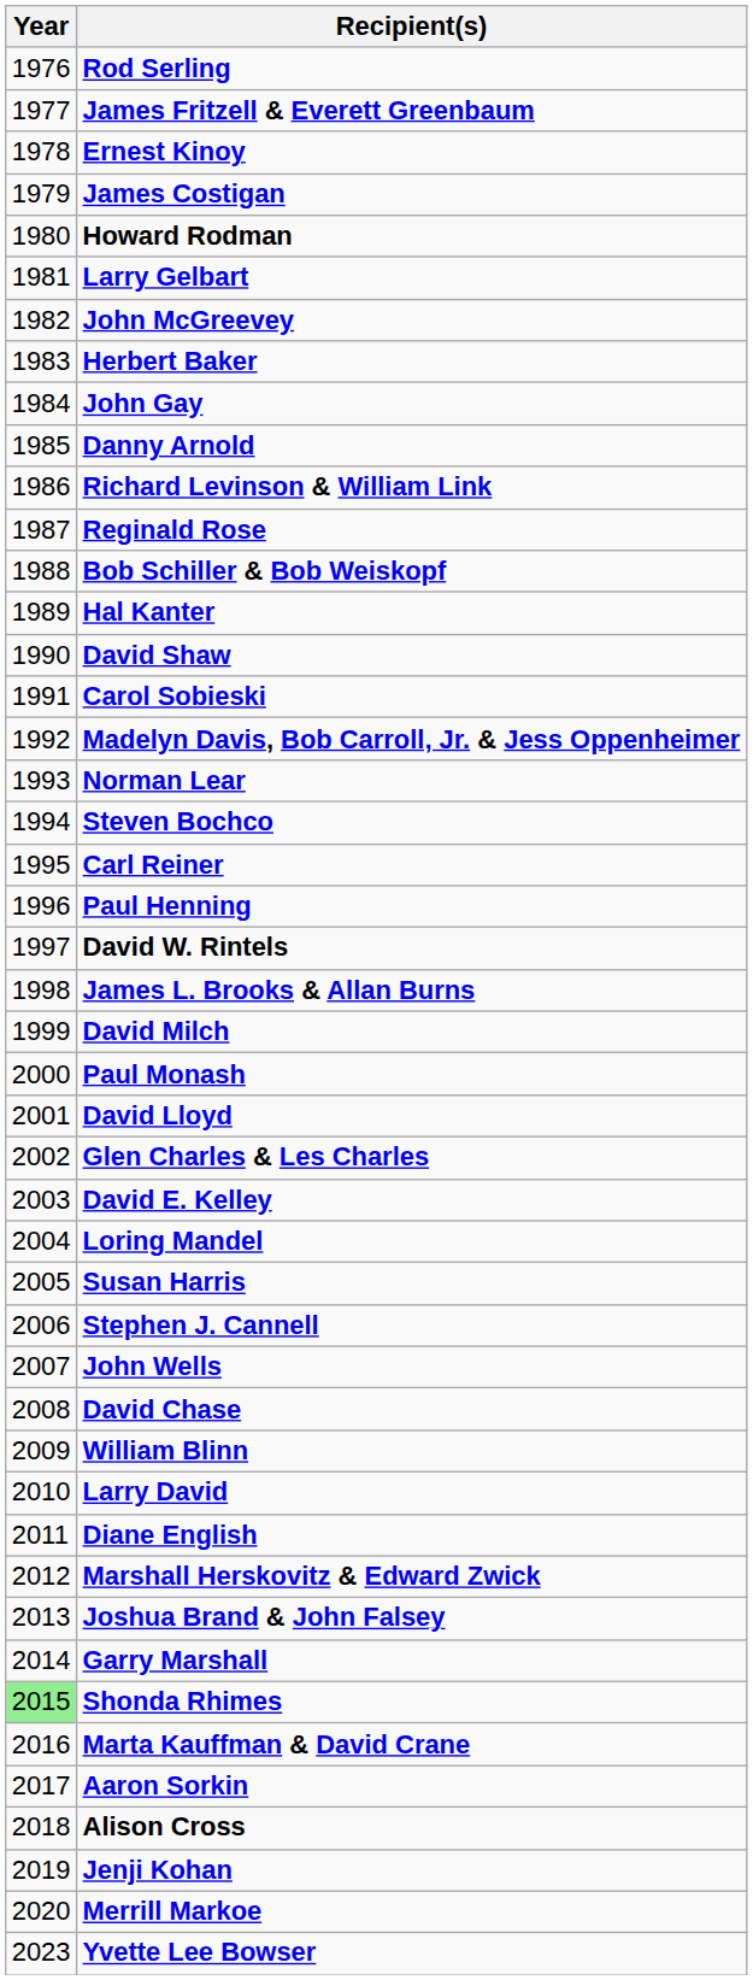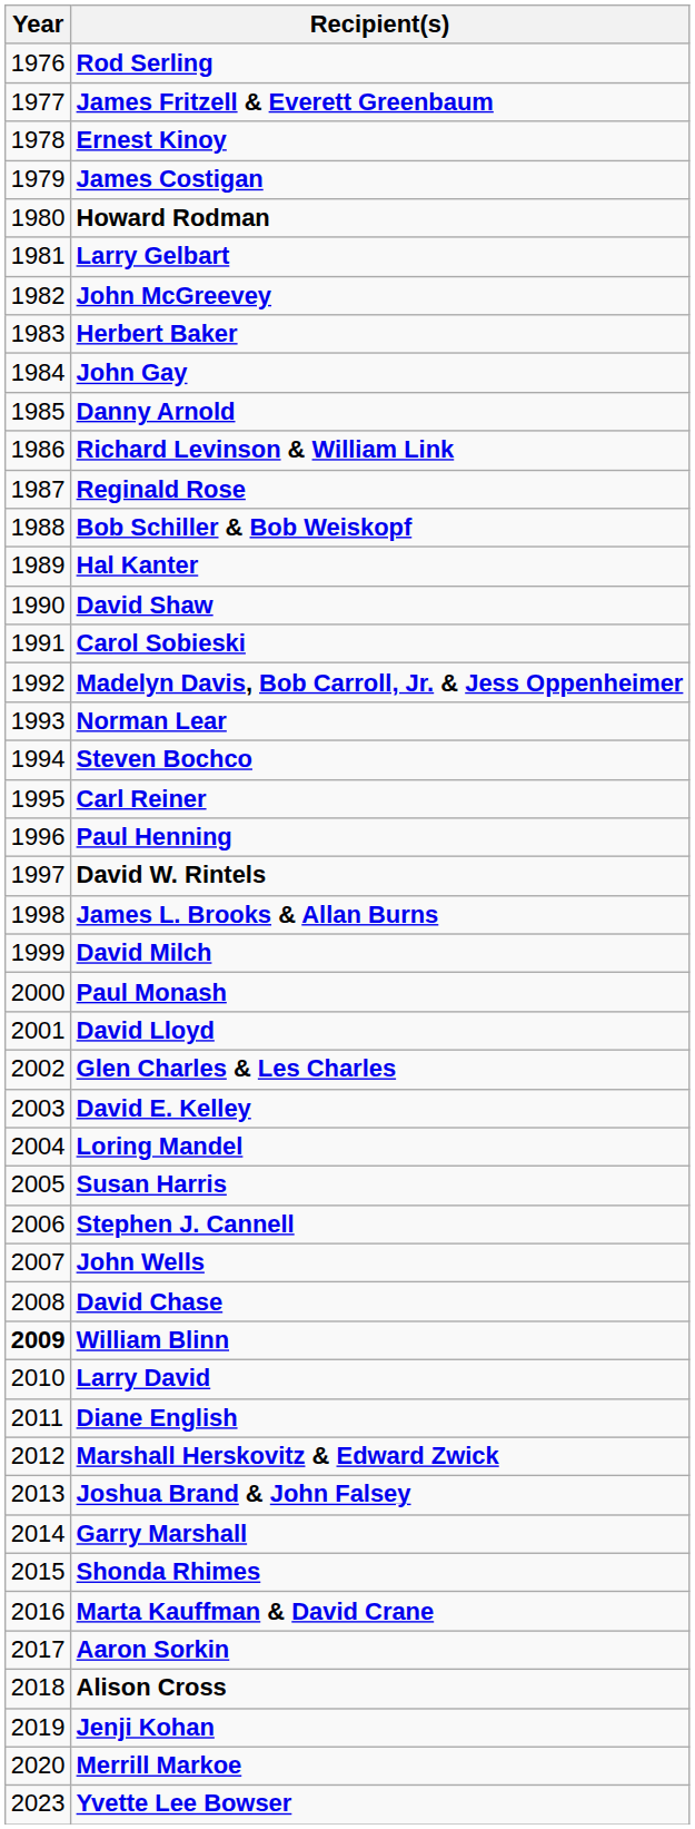William Blinn | Year: normal -> bold
Shonda Rhimes | Year: lightgreen background -> no background
